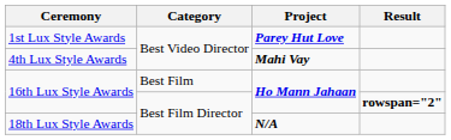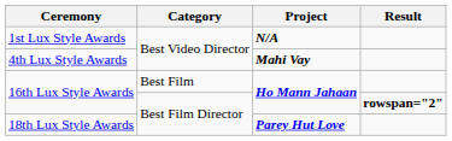1st Lux Style Awards | Project: Parey Hut Love -> N/A
18th Lux Style Awards | Project: N/A -> Parey Hut Love
